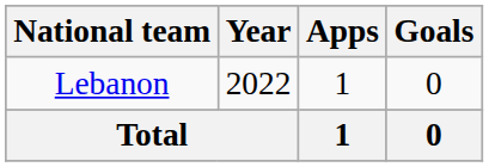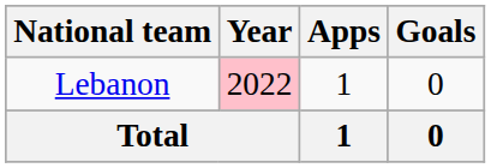Lebanon | Year: no background -> pink background
